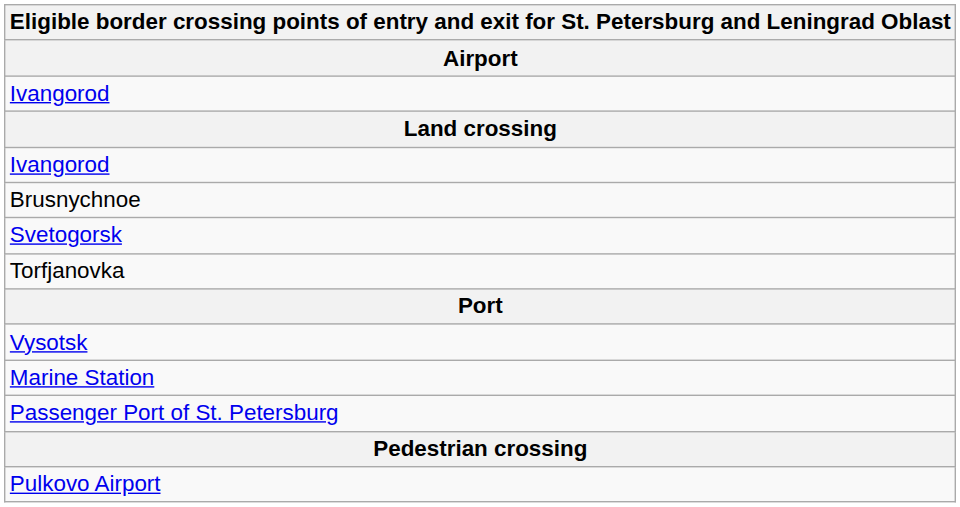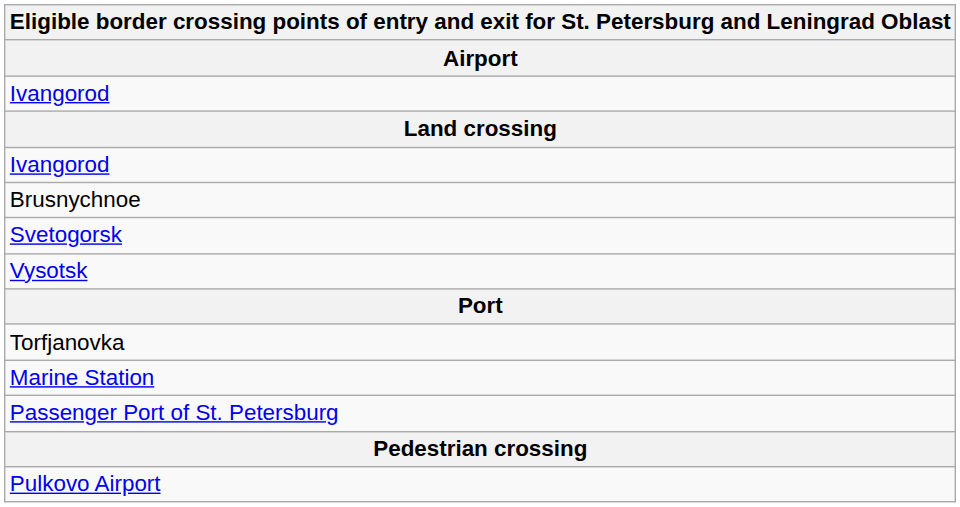row 8 | column 1: Torfjanovka -> Vysotsk
row 10 | column 1: Vysotsk -> Torfjanovka
